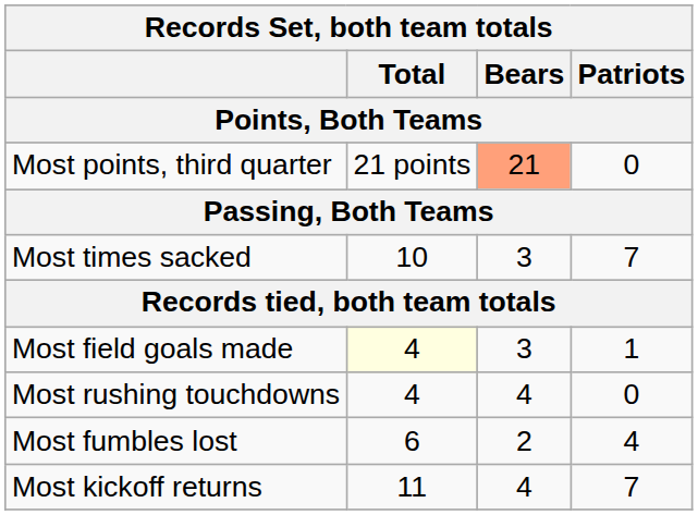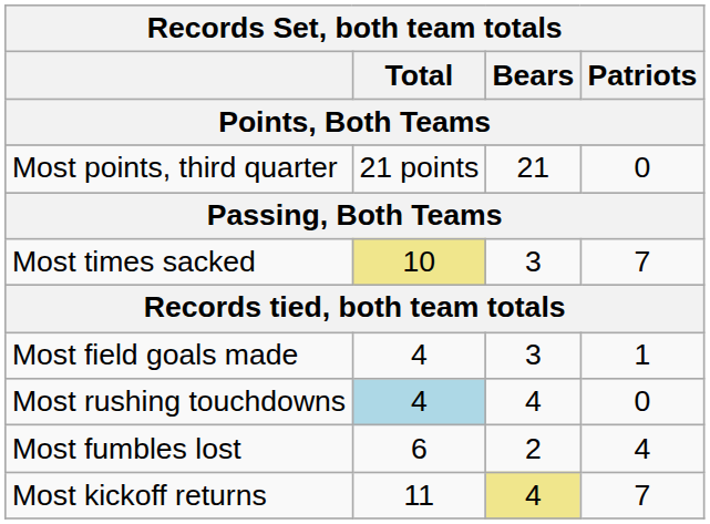Most points, third quarter | Bears: lightsalmon background -> no background
Most times sacked | Total: no background -> khaki background
Most field goals made | Total: lightyellow background -> no background
Most rushing touchdowns | Total: no background -> lightblue background
Most kickoff returns | Bears: no background -> khaki background
